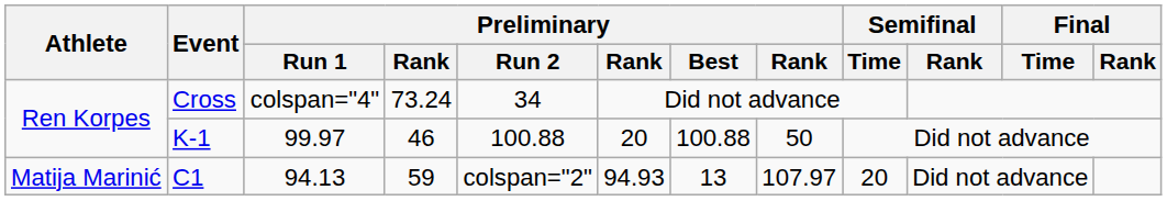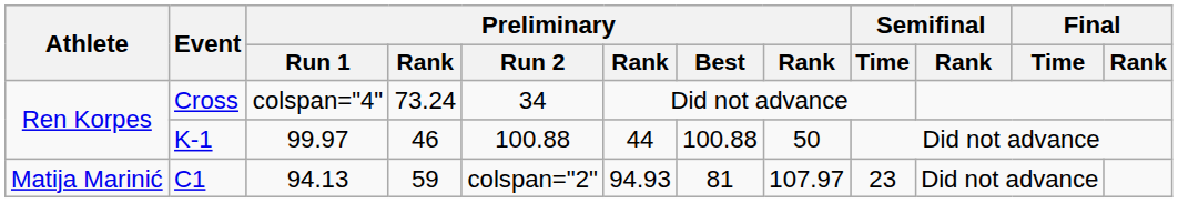K-1 | column 6: 20 -> 44
C1 | Preliminary / Best: 13 -> 81
C1 | Semifinal / Time: 20 -> 23
